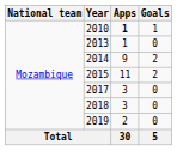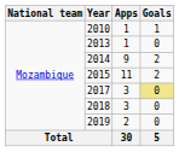2010 | Apps: bold -> normal
2017 | Goals: no background -> khaki background
